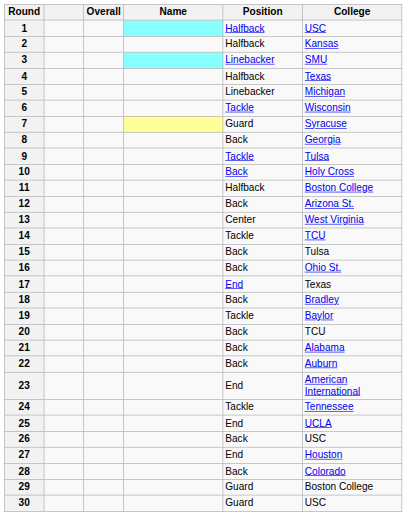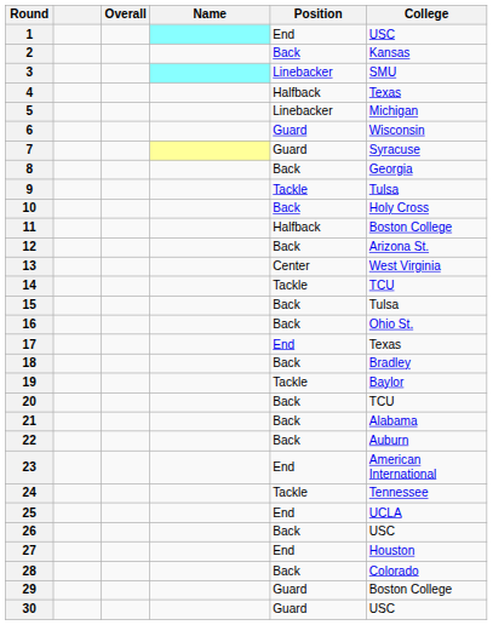1 | Position: Halfback -> End
2 | Position: Halfback -> Back
6 | Position: Tackle -> Guard
